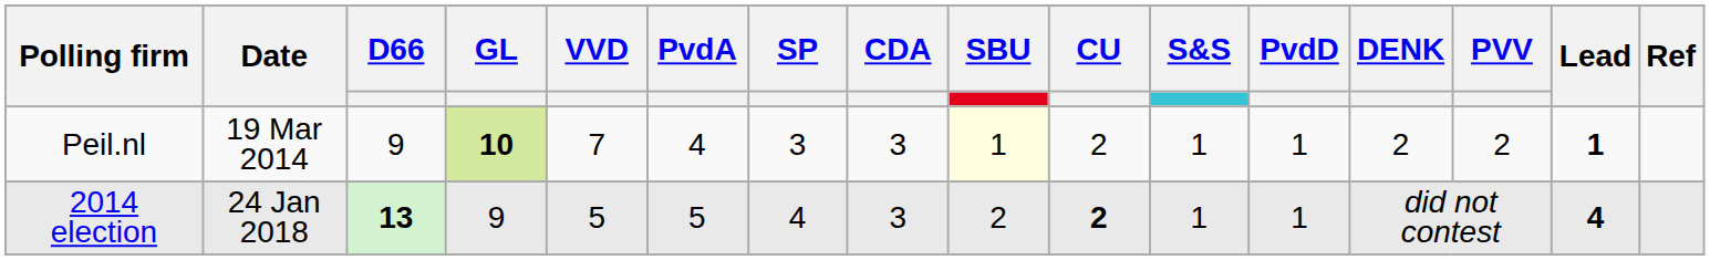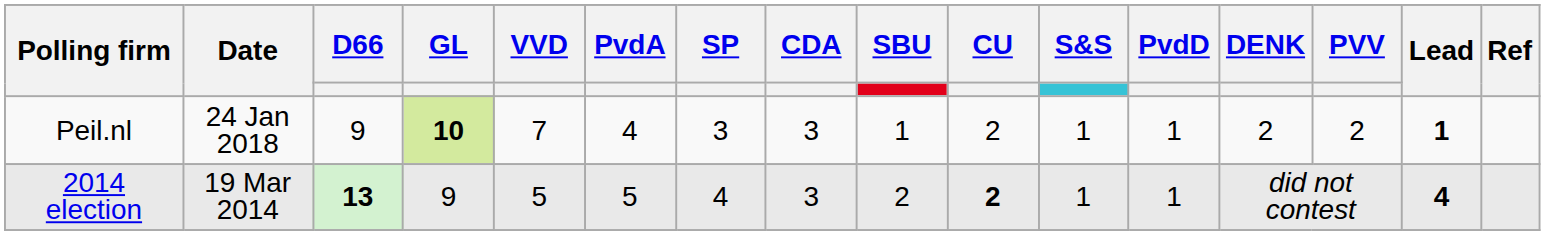Peil.nl | Date: 19 Mar 2014 -> 24 Jan 2018
Peil.nl | SBU: lightyellow background -> no background
2014 election | Date: 24 Jan 2018 -> 19 Mar 2014
